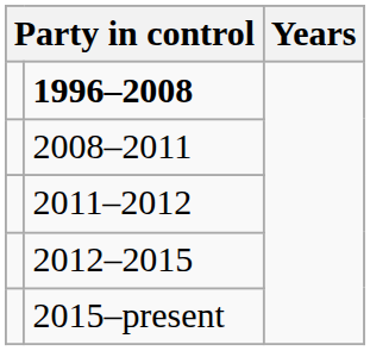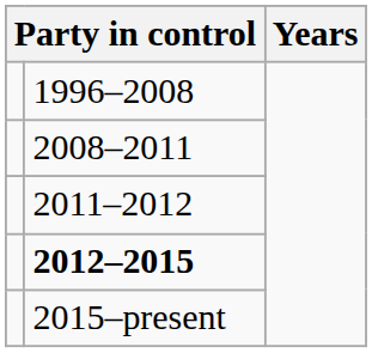1996–2008 | column 2: bold -> normal
2012–2015 | column 2: normal -> bold
